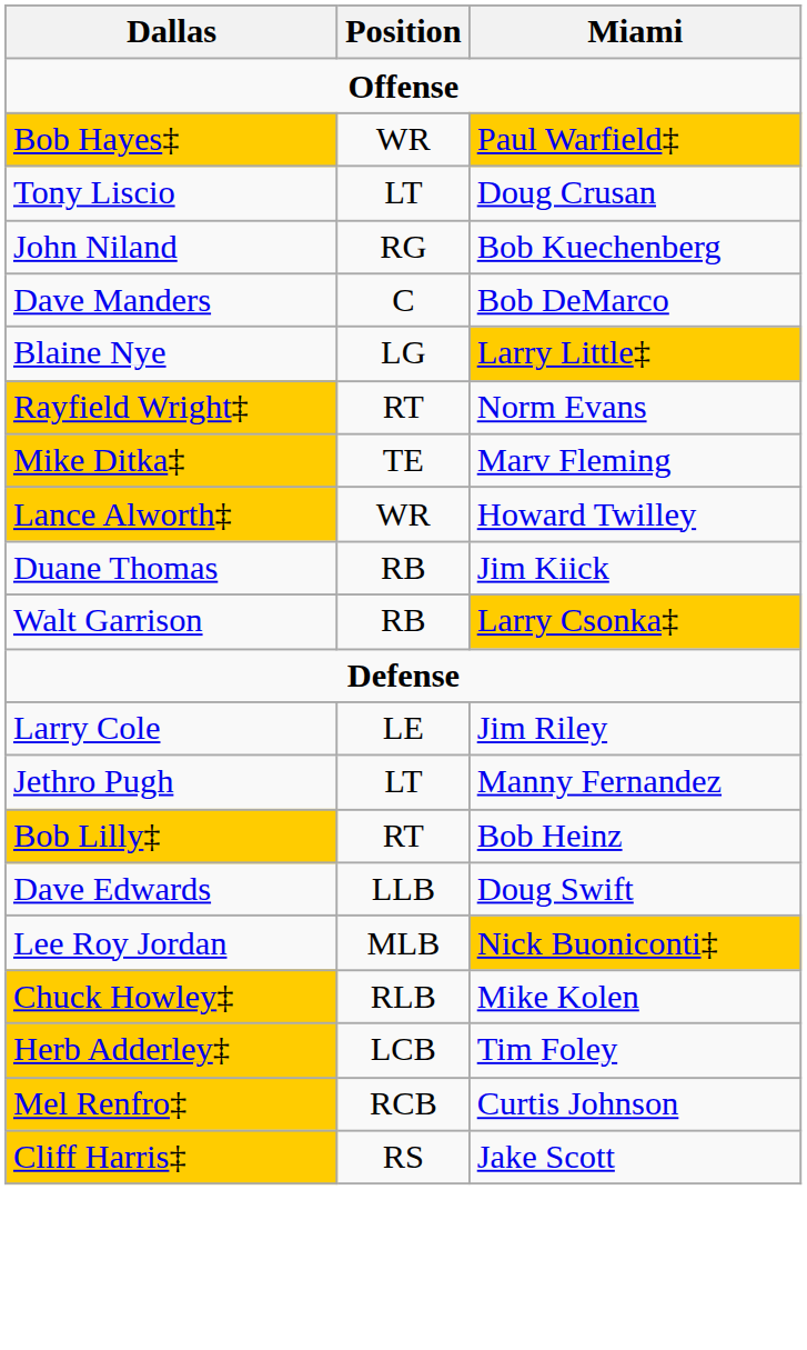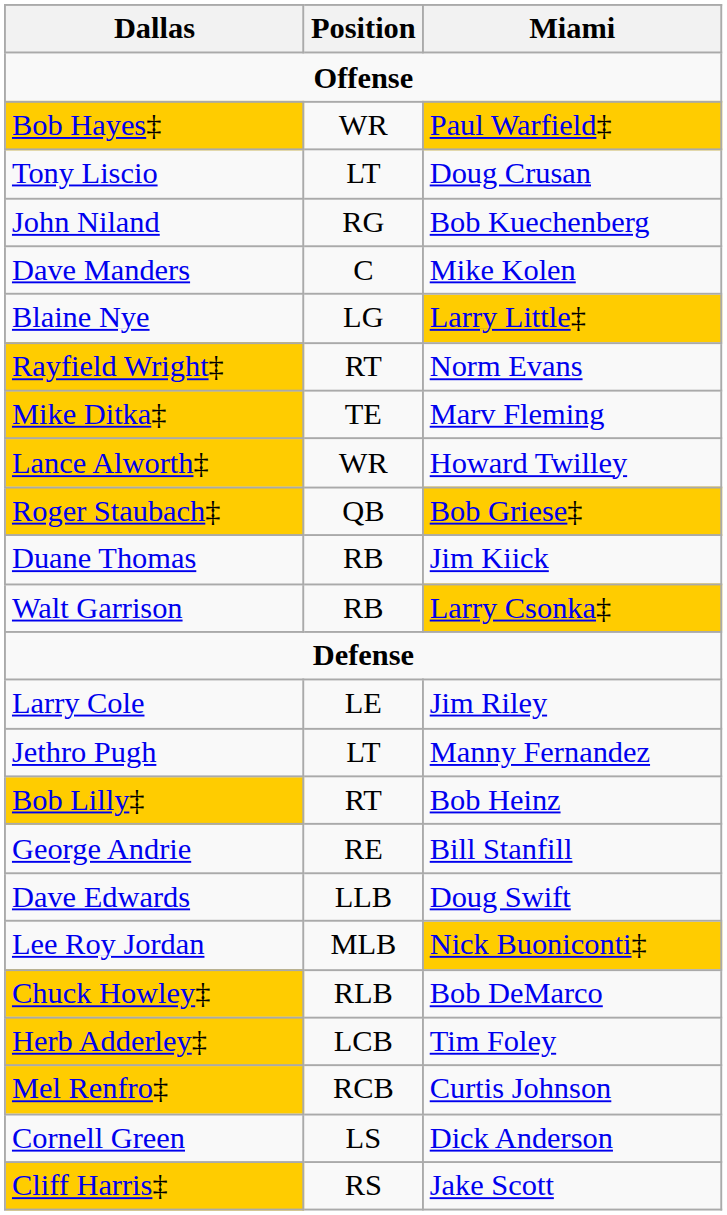Dave Manders | Miami: Bob DeMarco -> Mike Kolen
+ row: Roger Staubach‡ | QB | Bob Griese‡
+ row: George Andrie | RE | Bill Stanfill
Chuck Howley‡ | Miami: Mike Kolen -> Bob DeMarco
+ row: Cornell Green | LS | Dick Anderson
